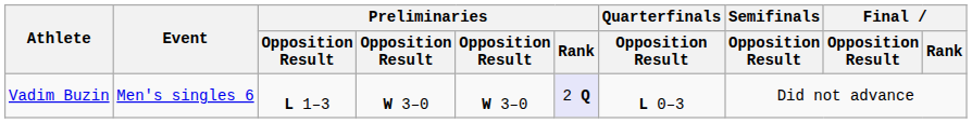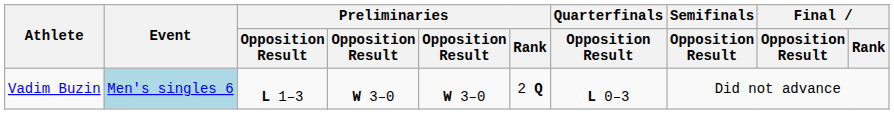Vadim Buzin | Event: no background -> lightblue background
Vadim Buzin | Preliminaries / Rank: lavender background -> no background
